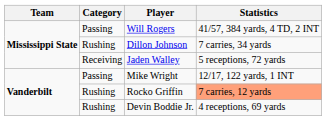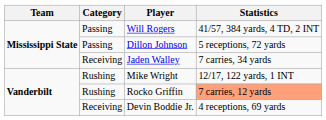Dillon Johnson | Category: Rushing -> Passing
Dillon Johnson | Statistics: 7 carries, 34 yards -> 5 receptions, 72 yards
Jaden Walley | Statistics: 5 receptions, 72 yards -> 7 carries, 34 yards
Mike Wright | Category: Passing -> Rushing
Devin Boddie Jr. | Category: Rushing -> Receiving
